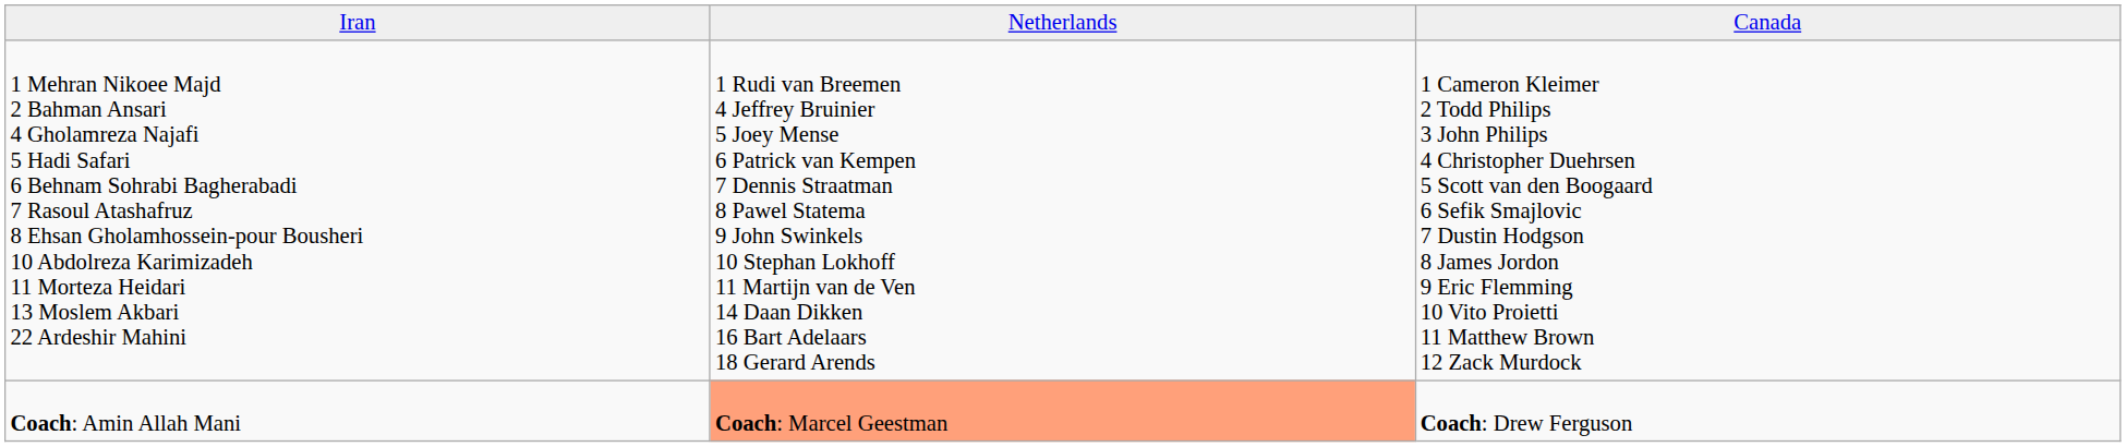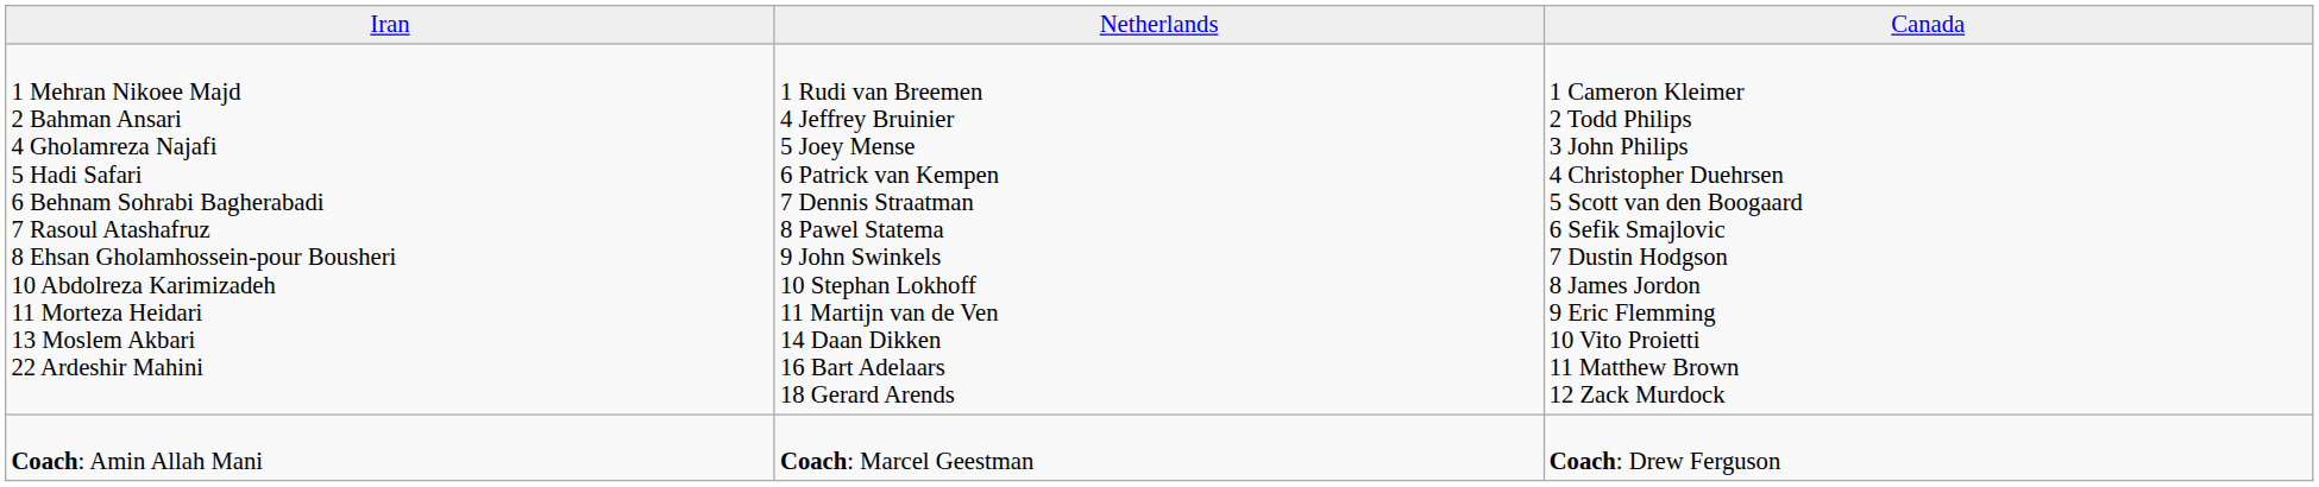Coach: Amin Allah Mani | column 2: lightsalmon background -> no background
